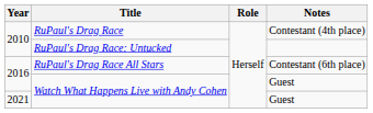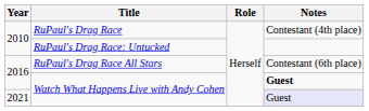2016 / Watch What Happens Live with Andy Cohen | Notes: normal -> bold
2021 / Watch What Happens Live with Andy Cohen | Notes: no background -> lavender background
